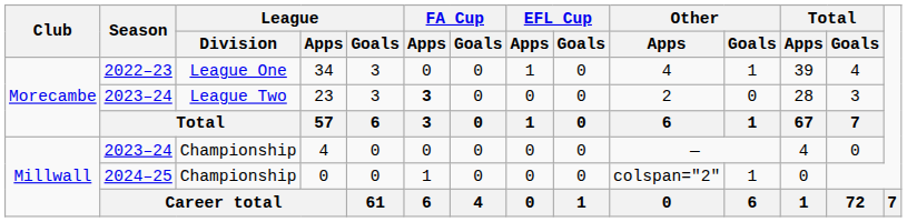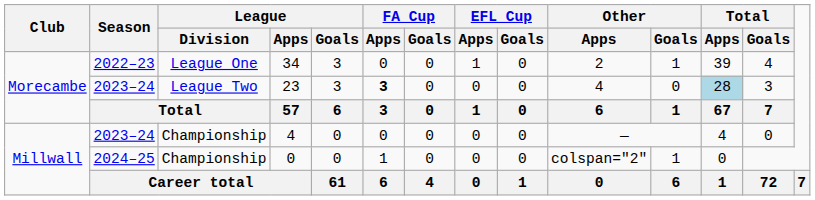34 | Other / Apps: 4 -> 2
23 | Other / Apps: 2 -> 4
23 | Total / Apps: no background -> lightblue background
